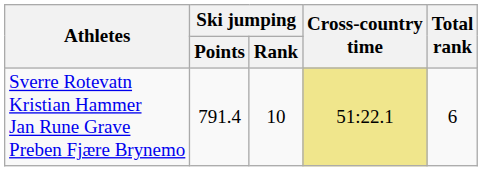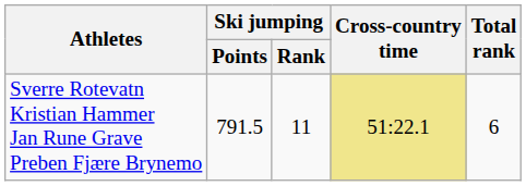row 3 | Ski jumping / Points: 791.4 -> 791.5
row 3 | Ski jumping / Rank: 10 -> 11
